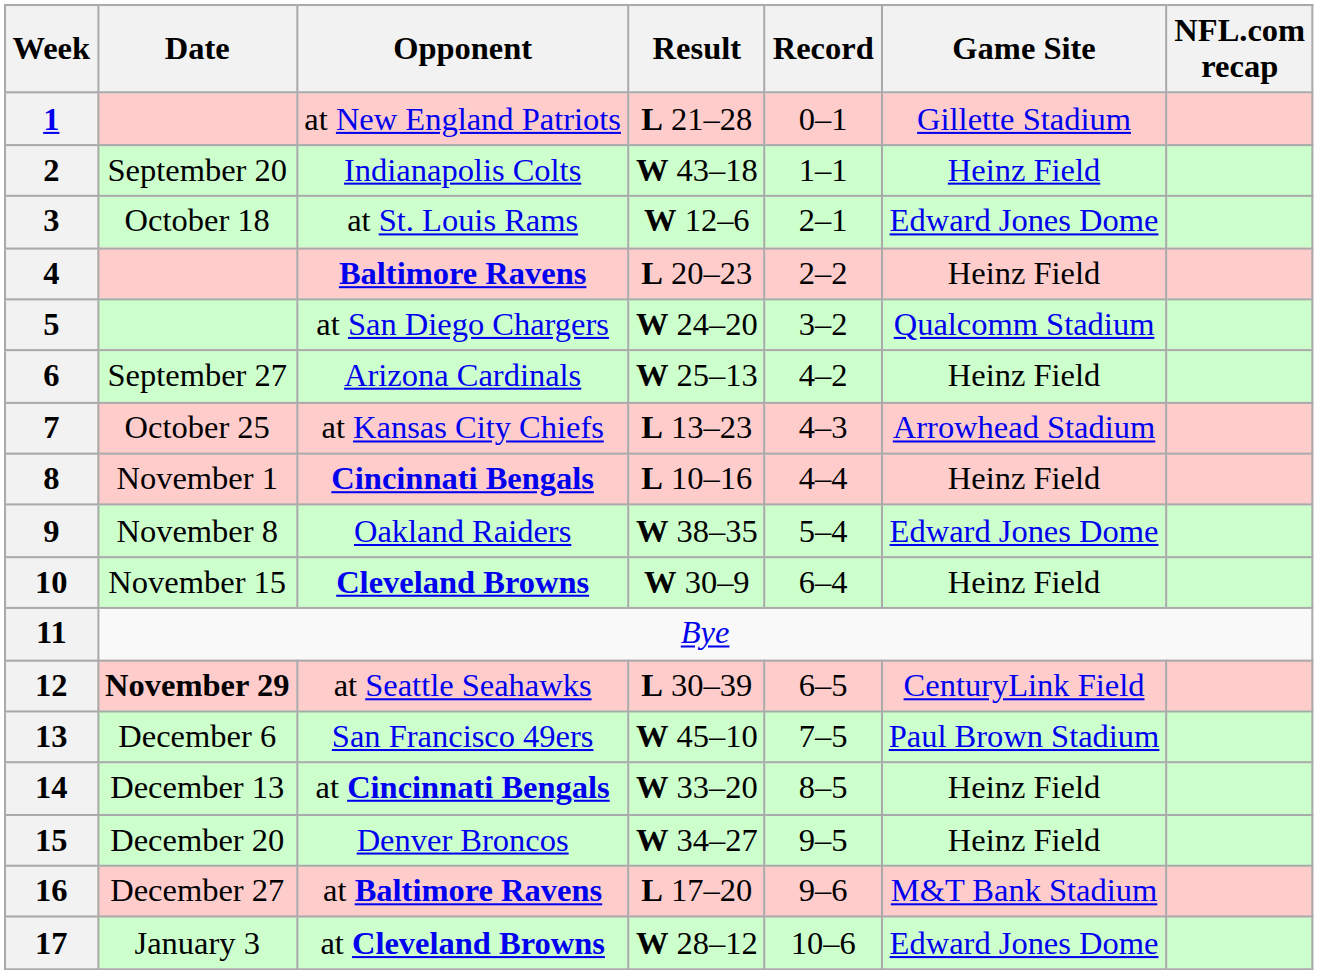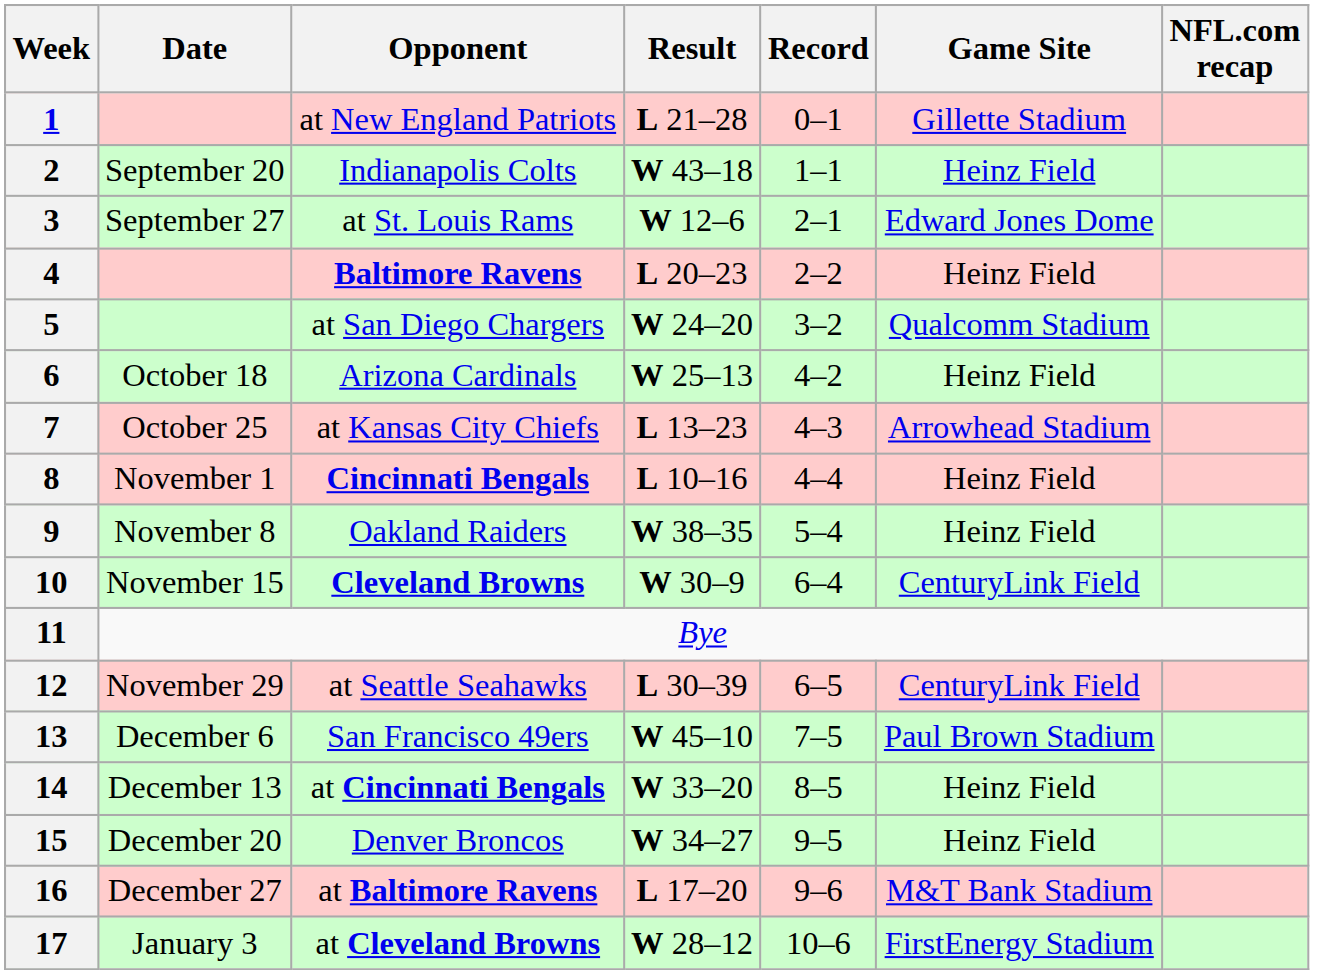3 | Date: October 18 -> September 27
6 | Date: September 27 -> October 18
9 | Game Site: Edward Jones Dome -> Heinz Field
10 | Game Site: Heinz Field -> CenturyLink Field
12 | Date: bold -> normal
17 | Game Site: Edward Jones Dome -> FirstEnergy Stadium
